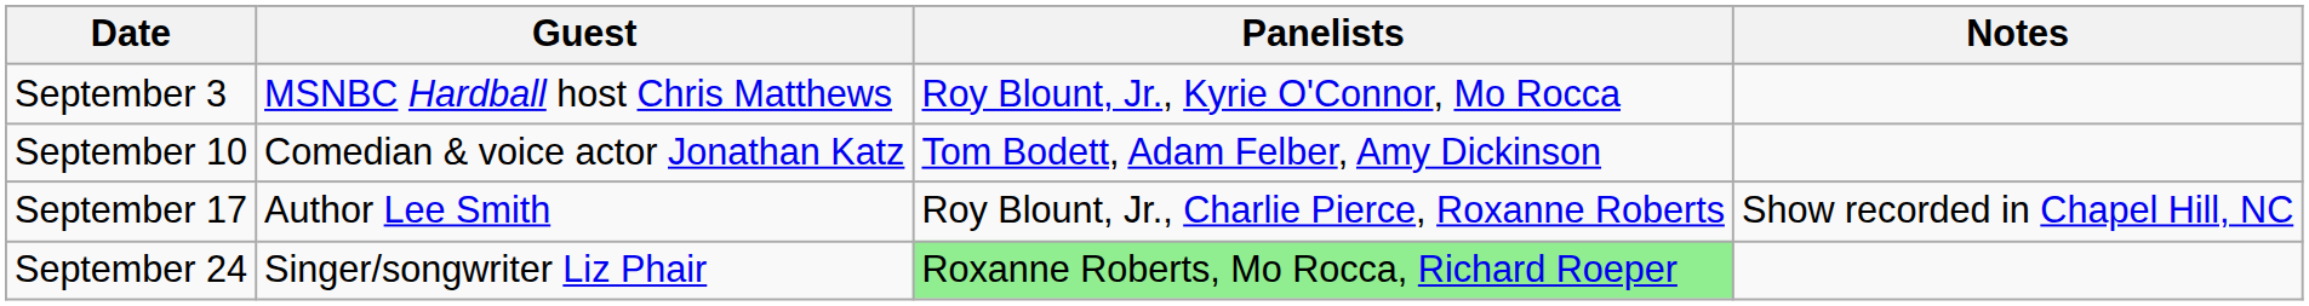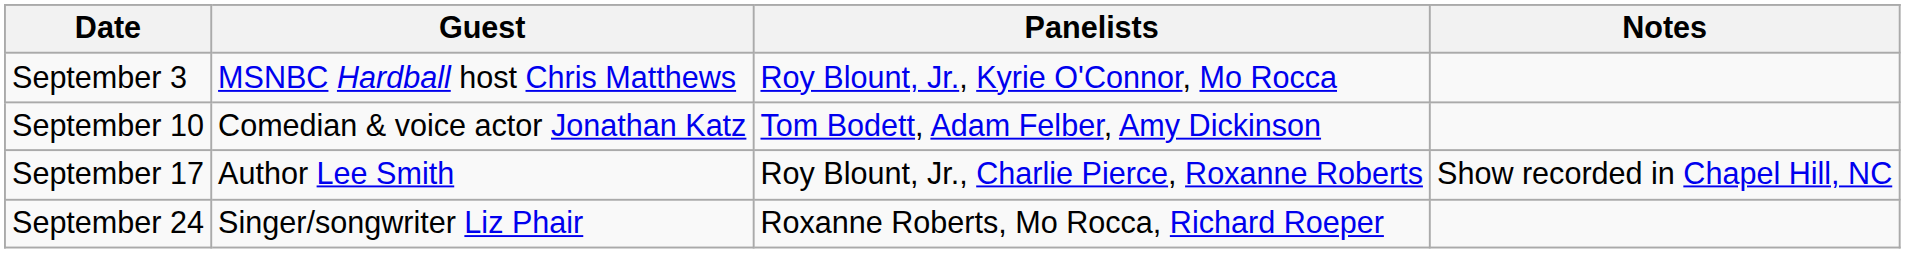September 24 | Panelists: lightgreen background -> no background
